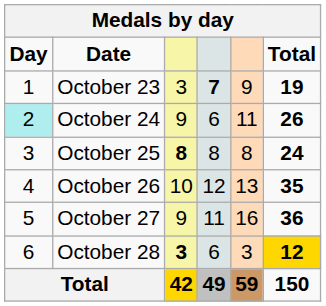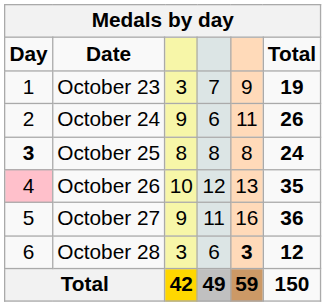October 23 | column 4: bold -> normal
October 24 | Day: paleturquoise background -> no background
October 25 | Day: normal -> bold
October 25 | column 3: bold -> normal
October 26 | Day: no background -> pink background
October 28 | column 3: bold -> normal
October 28 | column 5: normal -> bold
October 28 | Total: gold background -> no background
